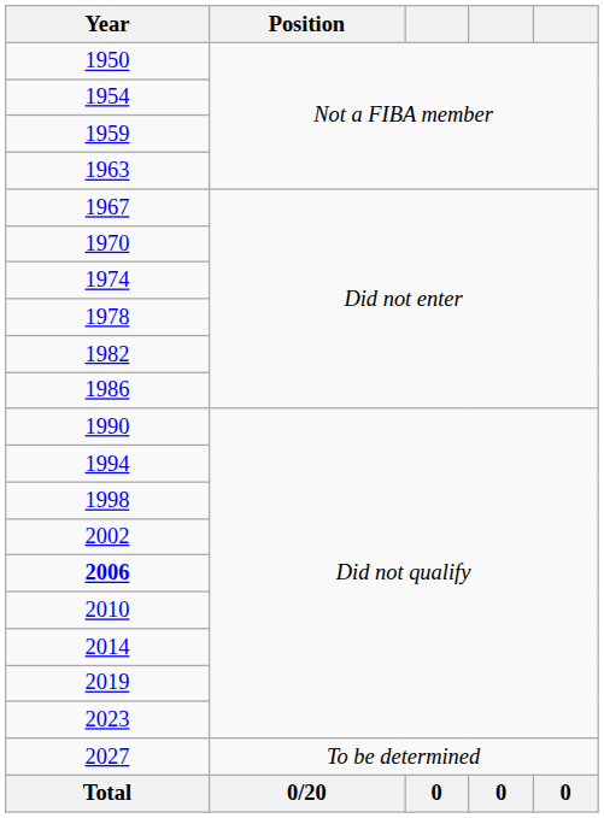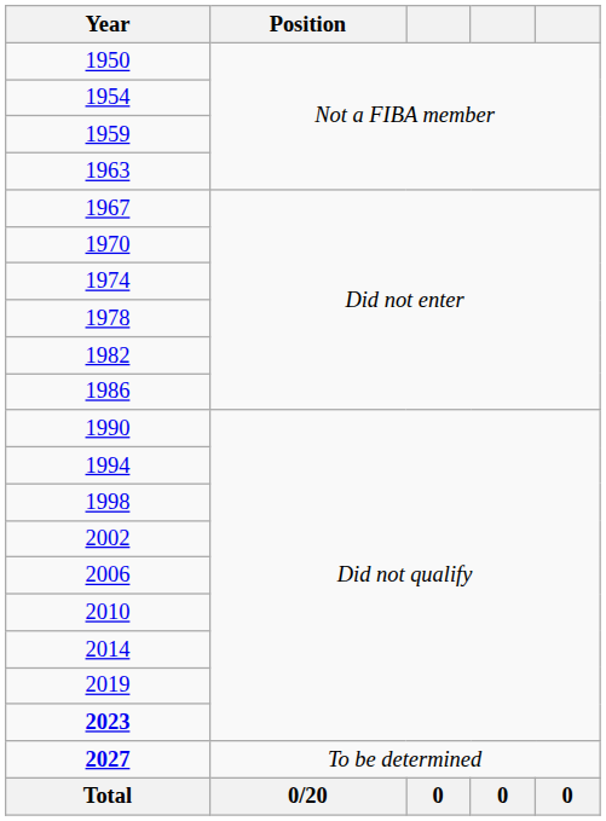2006 | Year: bold -> normal
2023 | Year: normal -> bold
2027 | Year: normal -> bold
